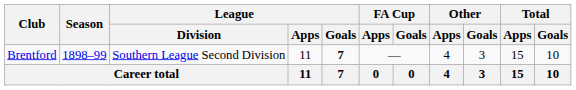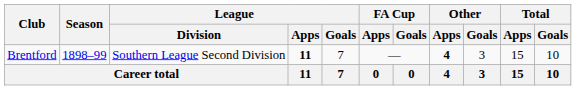Brentford | League / Apps: normal -> bold
Brentford | League / Goals: bold -> normal
Brentford | Other / Apps: normal -> bold
